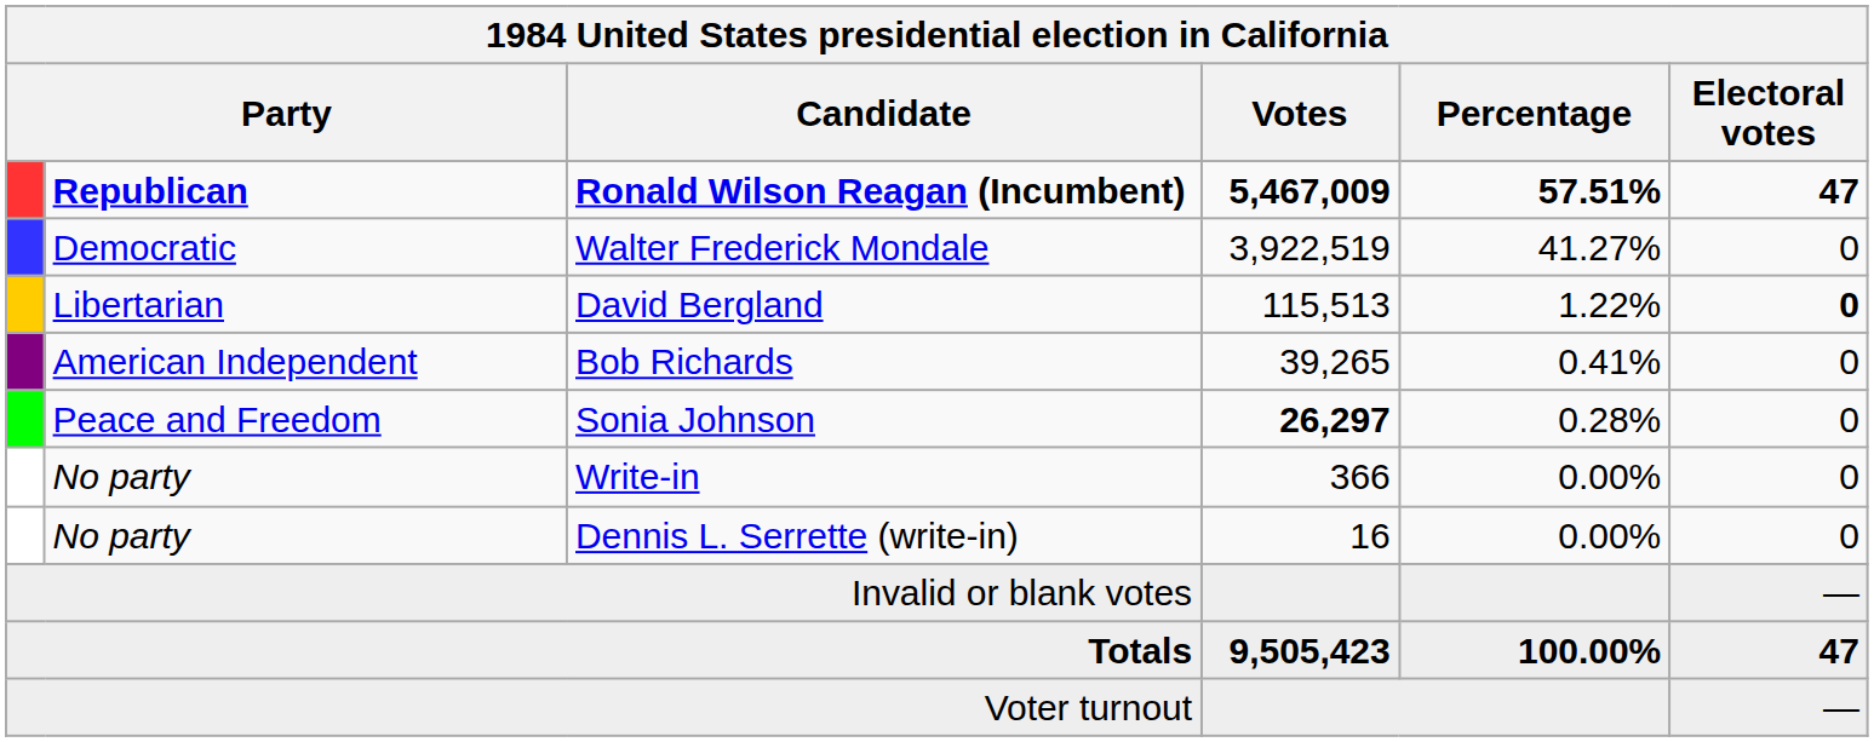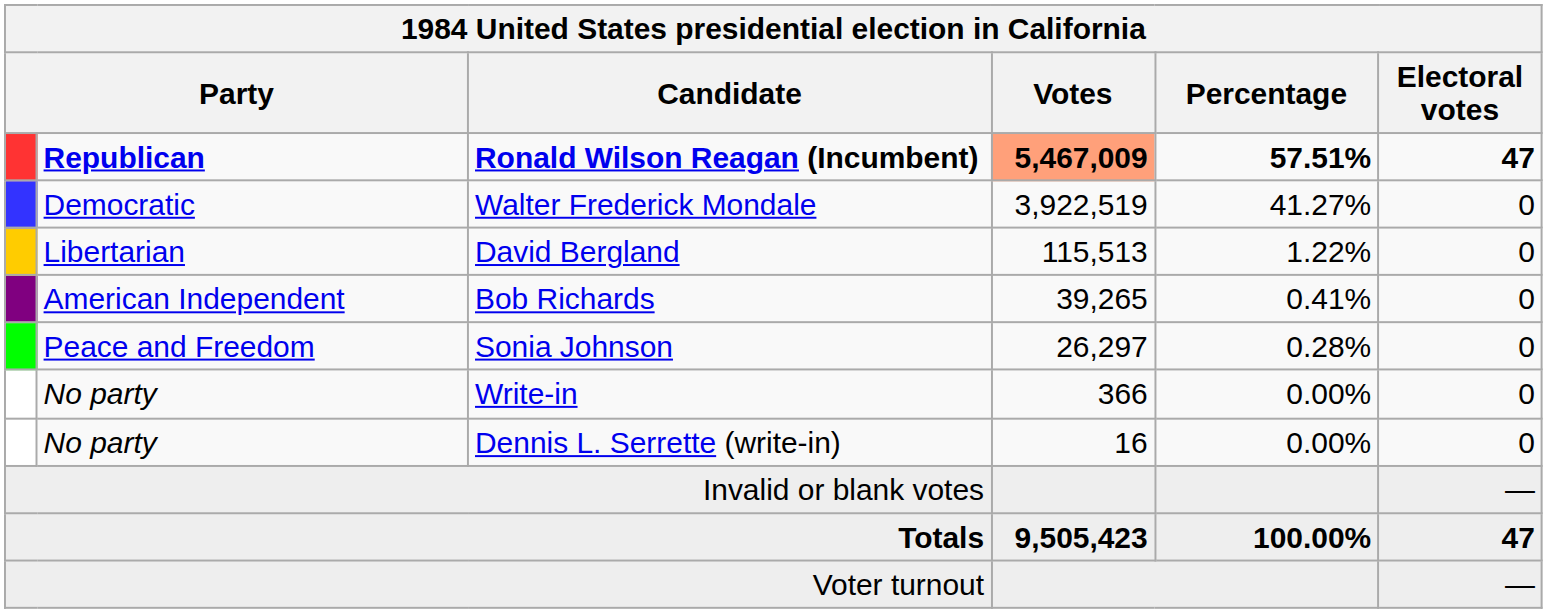Ronald Wilson Reagan (Incumbent) | Votes: no background -> lightsalmon background
David Bergland | Electoral votes: bold -> normal
Sonia Johnson | Votes: bold -> normal
